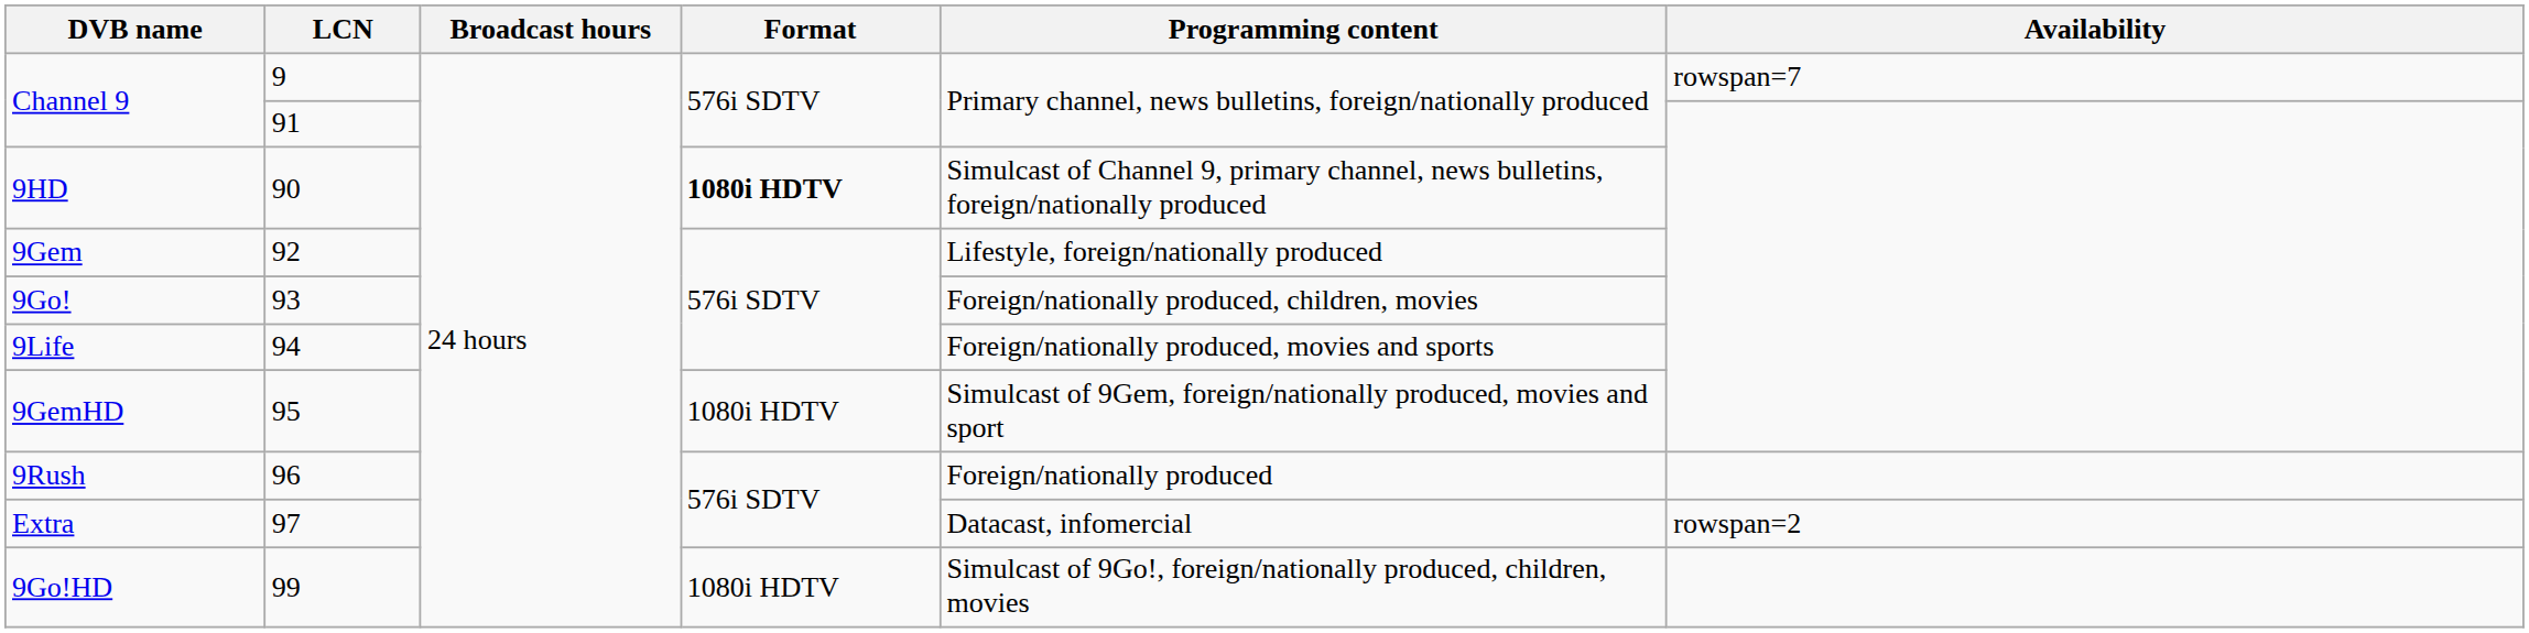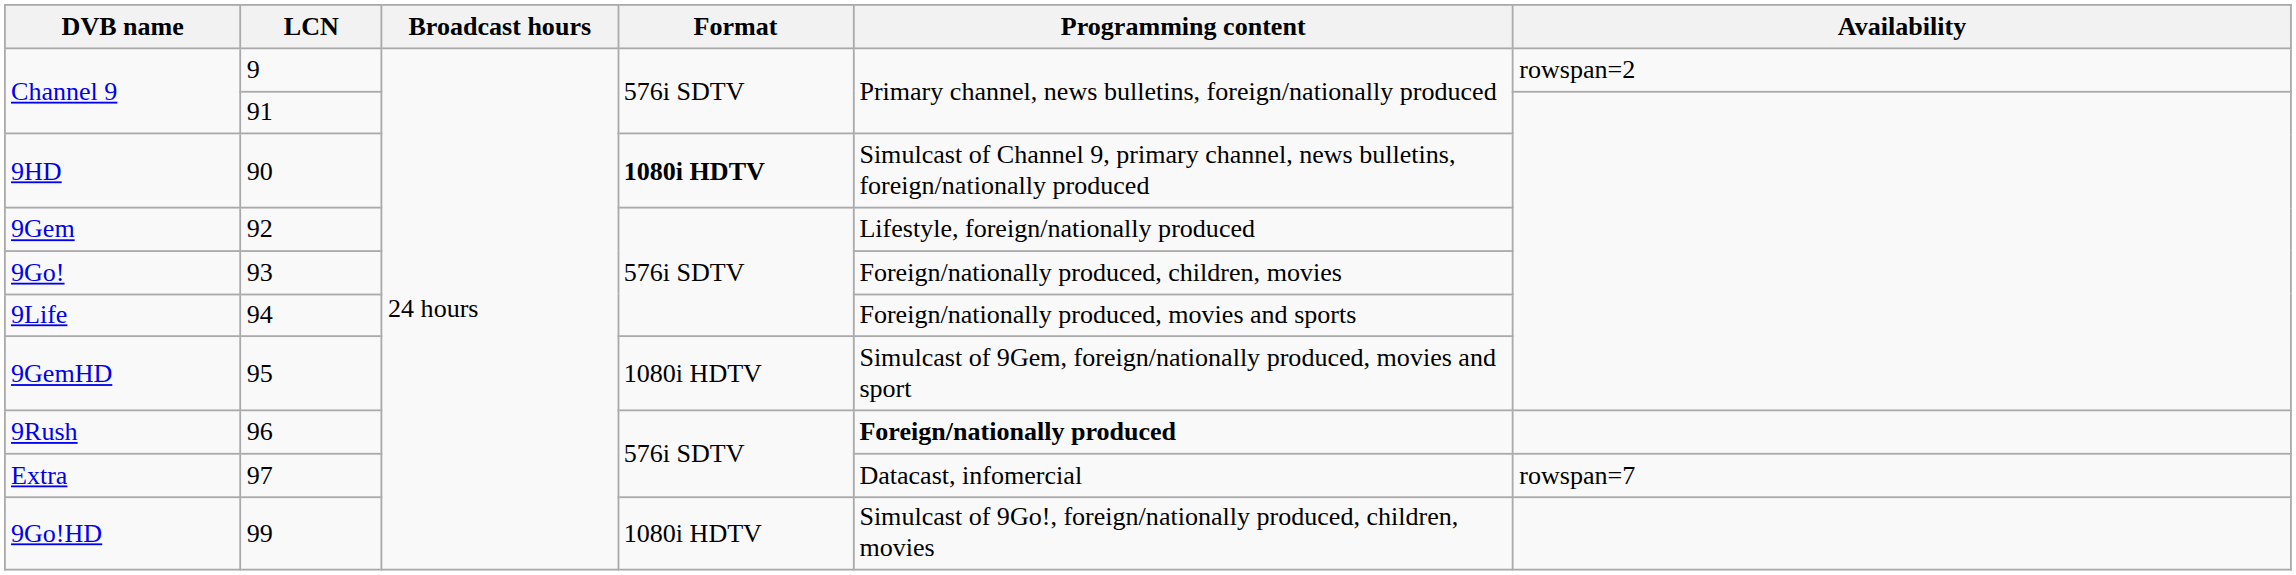Channel 9 / 9 | Availability: rowspan=7 -> rowspan=2
9Rush | Programming content: normal -> bold
Extra | Availability: rowspan=2 -> rowspan=7
